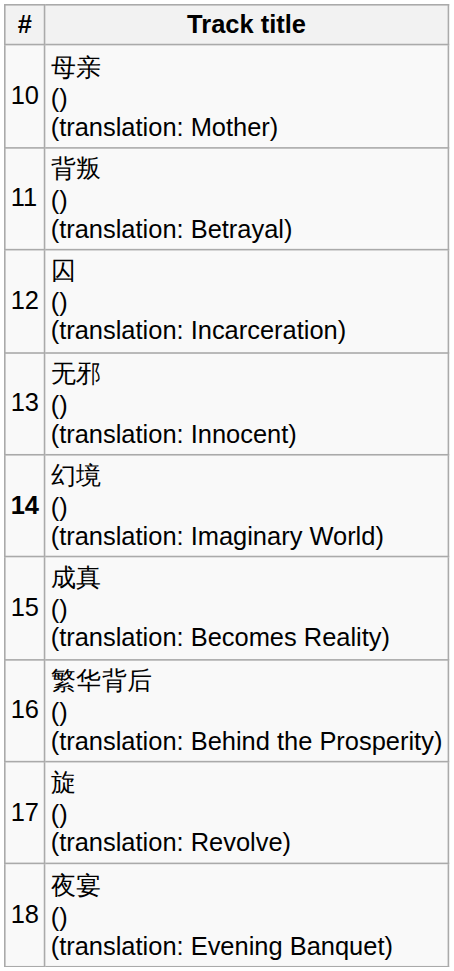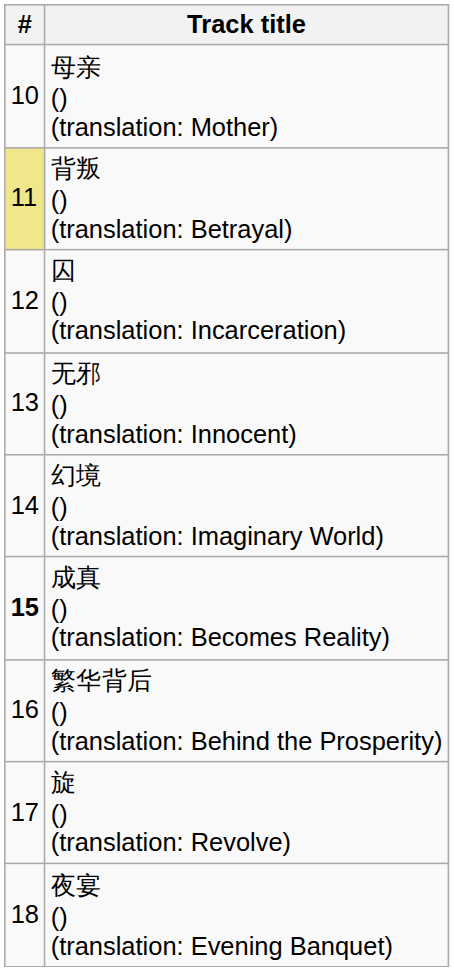背叛 () (translation: Betrayal) | #: no background -> khaki background
幻境 () (translation: Imaginary World) | #: bold -> normal
成真 () (translation: Becomes Reality) | #: normal -> bold
